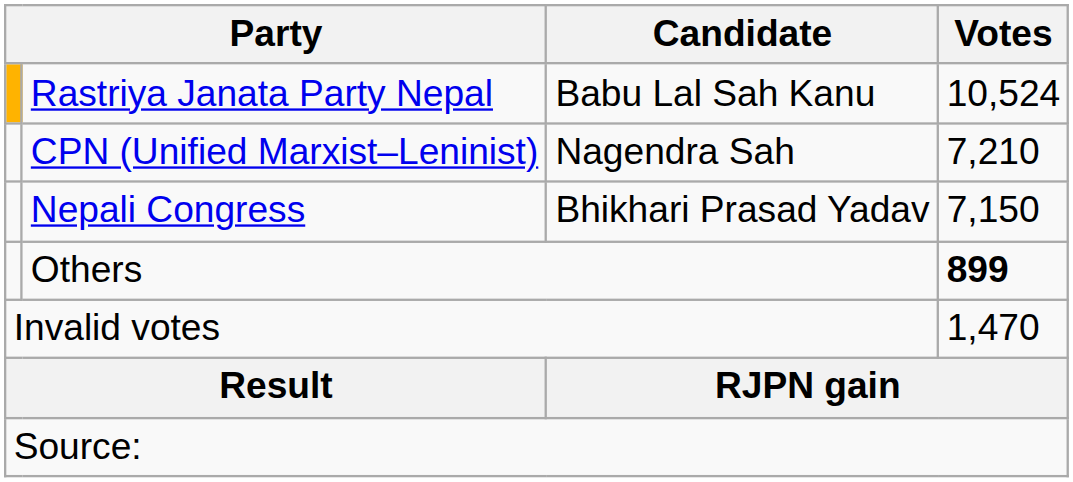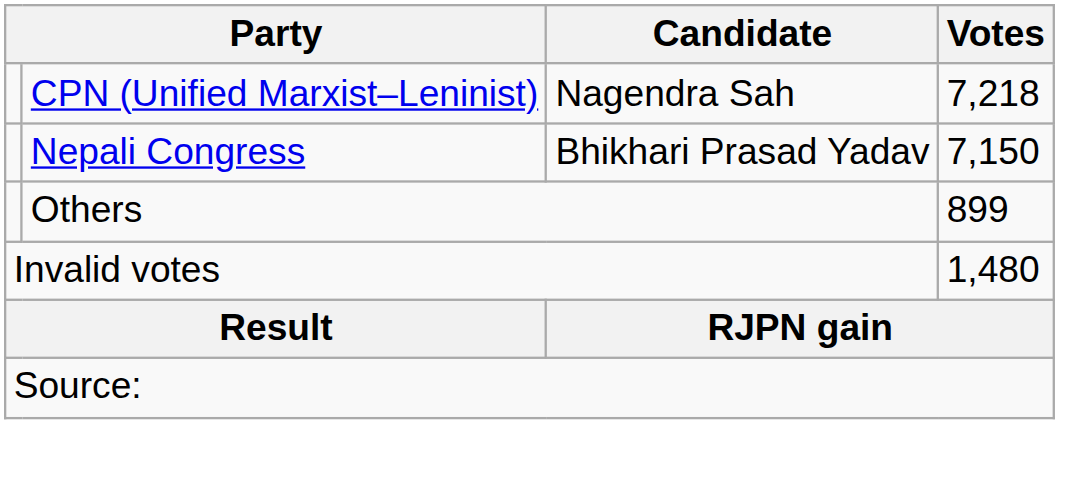- row: Rastriya Janata Party Nepal | Babu Lal Sah Kanu | 10,524
CPN (Unified Marxist–Leninist) | Votes: 7,210 -> 7,218
Others | Votes: bold -> normal
Invalid votes | Votes: 1,470 -> 1,480
